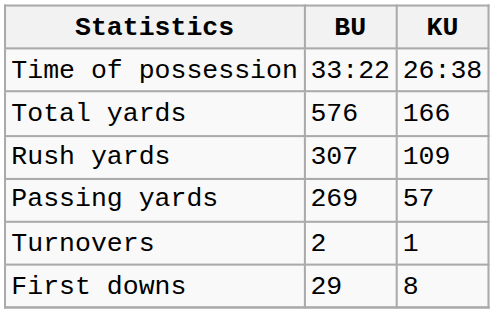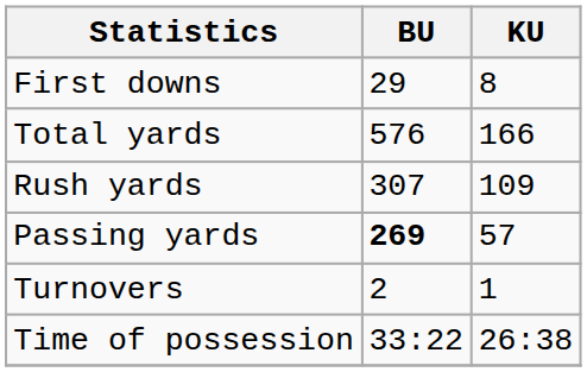rows swapped: First downs <-> Time of possession
Passing yards | BU: normal -> bold
